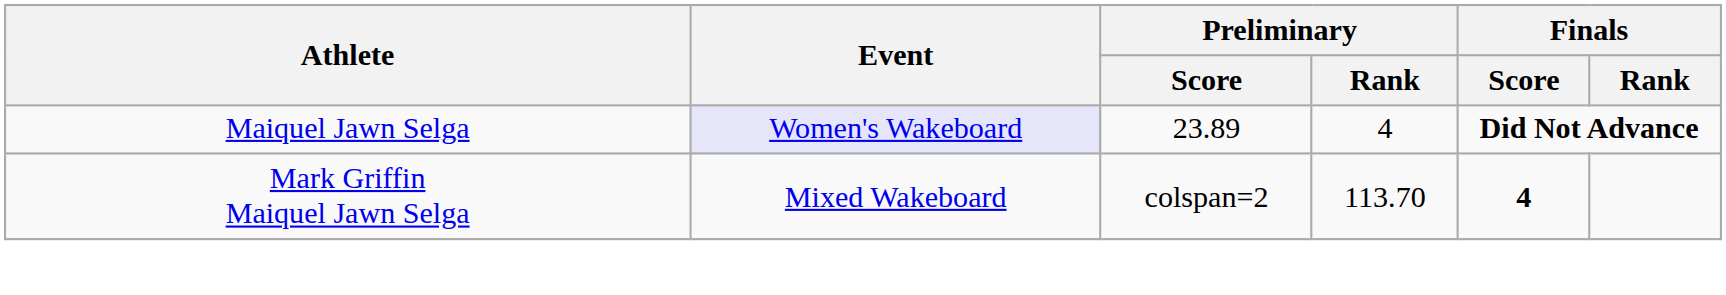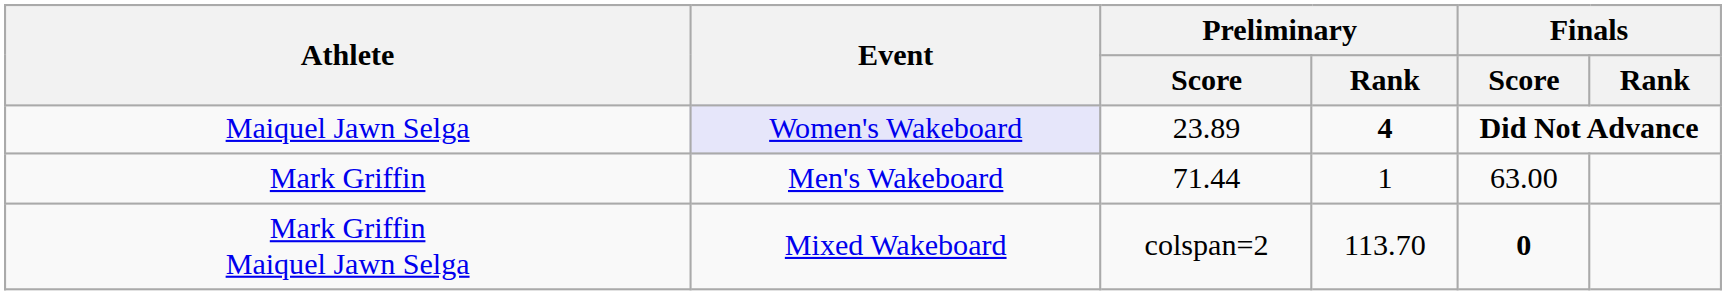Maiquel Jawn Selga | Preliminary / Rank: normal -> bold
+ row: Mark Griffin | Men's Wakeboard | 71.44 | 1 | 63.00
Mark Griffin Maiquel Jawn Selga | Finals / Score: 4 -> 0
